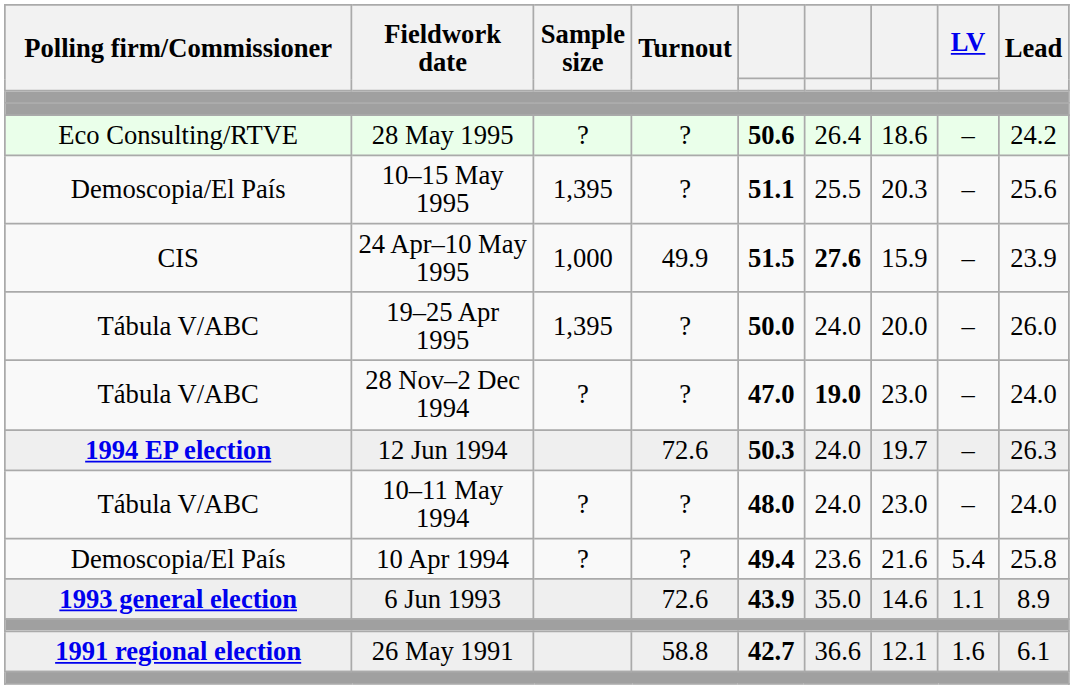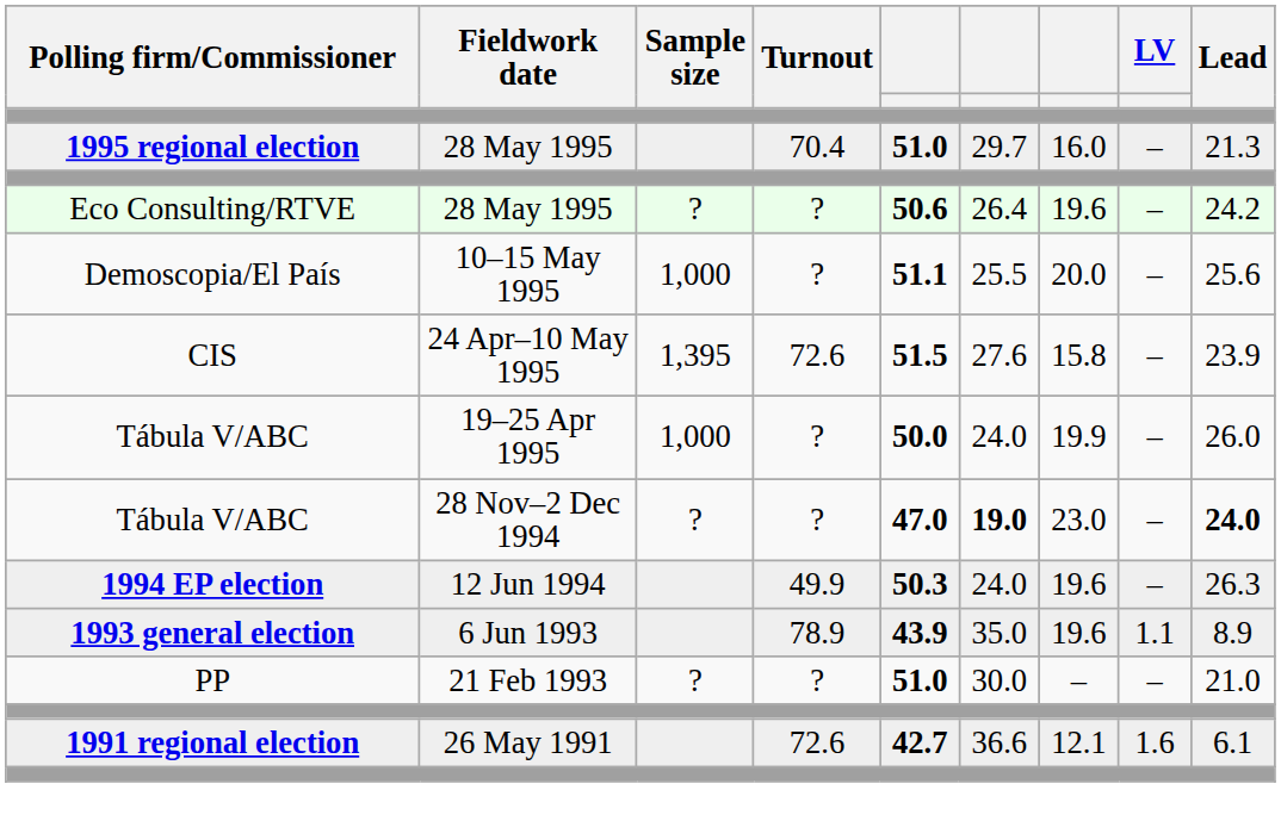+ row: 1995 regional election | 28 May 1995 | 70.4 | 51.0 | 29.7 | 16.0 | – | 21.3
Eco Consulting/RTVE / 28 May 1995 | column 7: 18.6 -> 19.6
10–15 May 1995 | Sample size: 1,395 -> 1,000
10–15 May 1995 | column 7: 20.3 -> 20.0
24 Apr–10 May 1995 | Sample size: 1,000 -> 1,395
24 Apr–10 May 1995 | Turnout: 49.9 -> 72.6
24 Apr–10 May 1995 | column 6: bold -> normal
24 Apr–10 May 1995 | column 7: 15.9 -> 15.8
19–25 Apr 1995 | Sample size: 1,395 -> 1,000
19–25 Apr 1995 | column 7: 20.0 -> 19.9
28 Nov–2 Dec 1994 | Lead: normal -> bold
12 Jun 1994 | Turnout: 72.6 -> 49.9
12 Jun 1994 | column 7: 19.7 -> 19.6
- row: Tábula V/ABC | 10–11 May 1994 | ? | ? | 48.0 | 24.0 | 23.0 | – | 24.0
- row: Demoscopia/El País | 10 Apr 1994 | ? | ? | 49.4 | 23.6 | 21.6 | 5.4 | 25.8
6 Jun 1993 | Turnout: 72.6 -> 78.9
6 Jun 1993 | column 7: 14.6 -> 19.6
+ row: PP | 21 Feb 1993 | ? | ? | 51.0 | 30.0 | – | – | 21.0
26 May 1991 | Turnout: 58.8 -> 72.6
